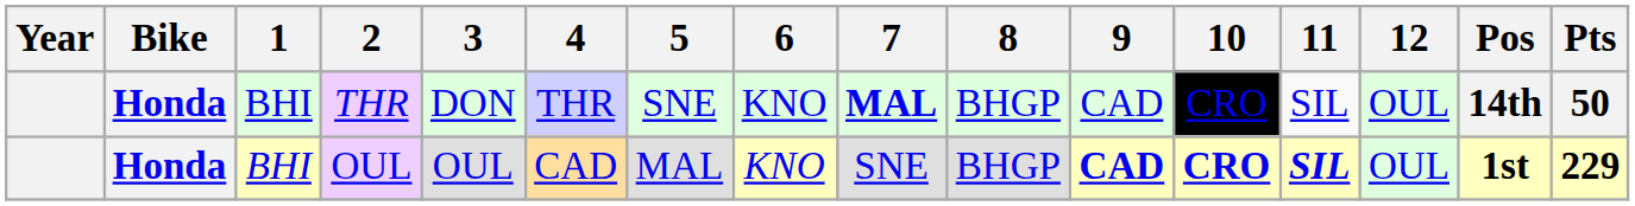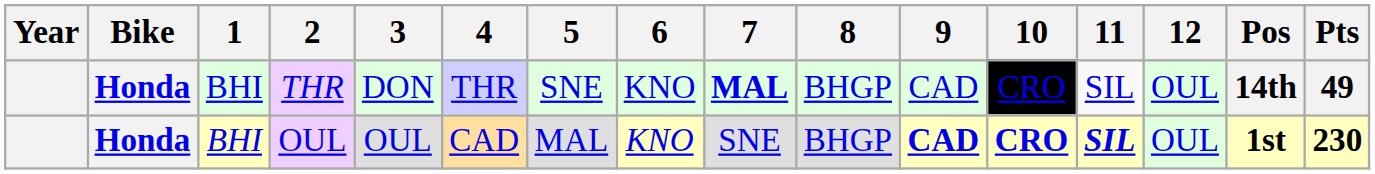row 2 | Pts: 50 -> 49
row 3 | Pts: 229 -> 230
